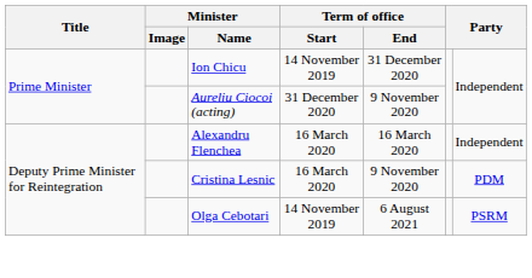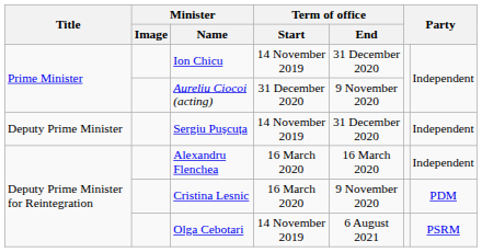+ row: Deputy Prime Minister | Sergiu Pușcuța | 14 November 2019 | 31 December 2020 | Independent
